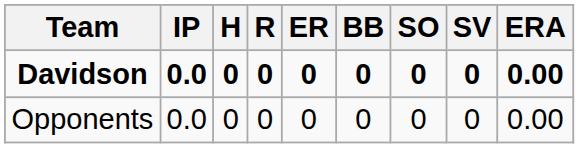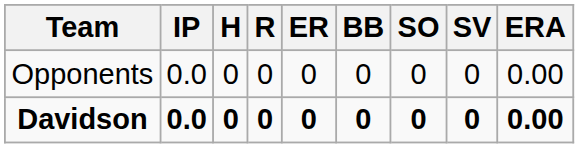rows swapped: Davidson <-> Opponents
